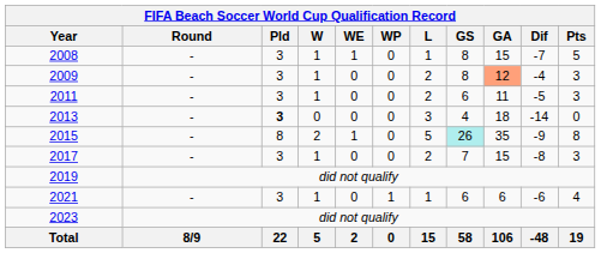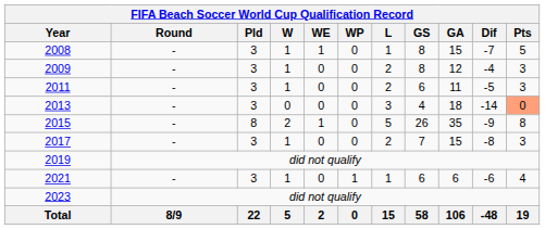2009 | GA: lightsalmon background -> no background
2013 | Pld: bold -> normal
2013 | Pts: no background -> lightsalmon background
2015 | GS: paleturquoise background -> no background
